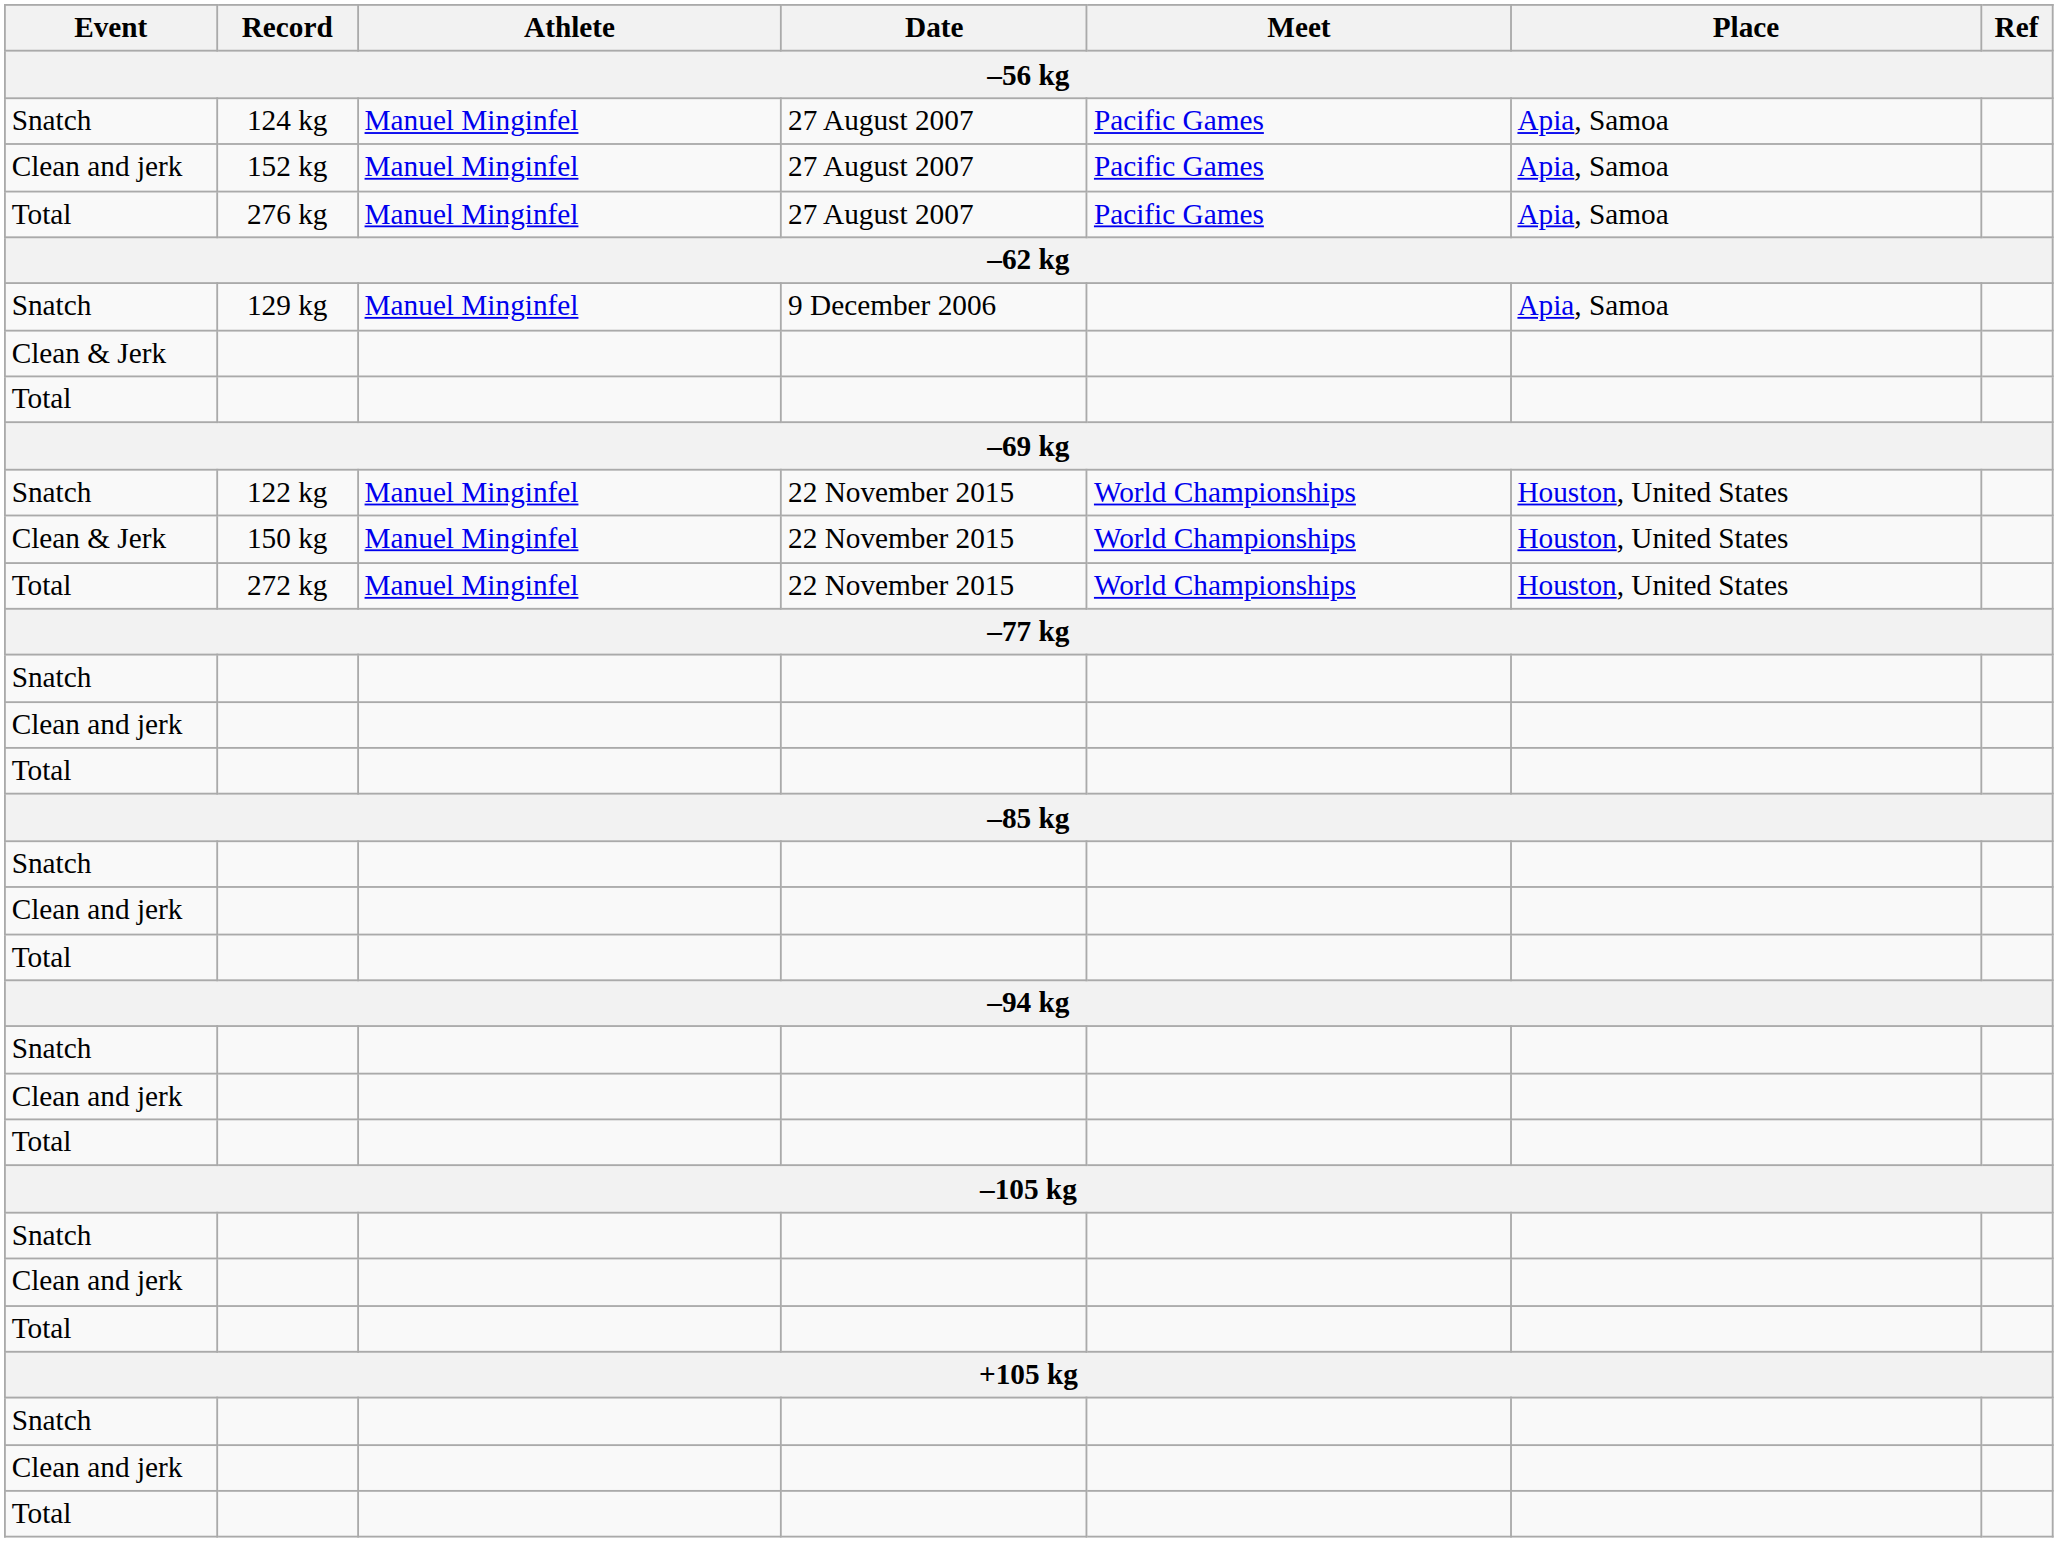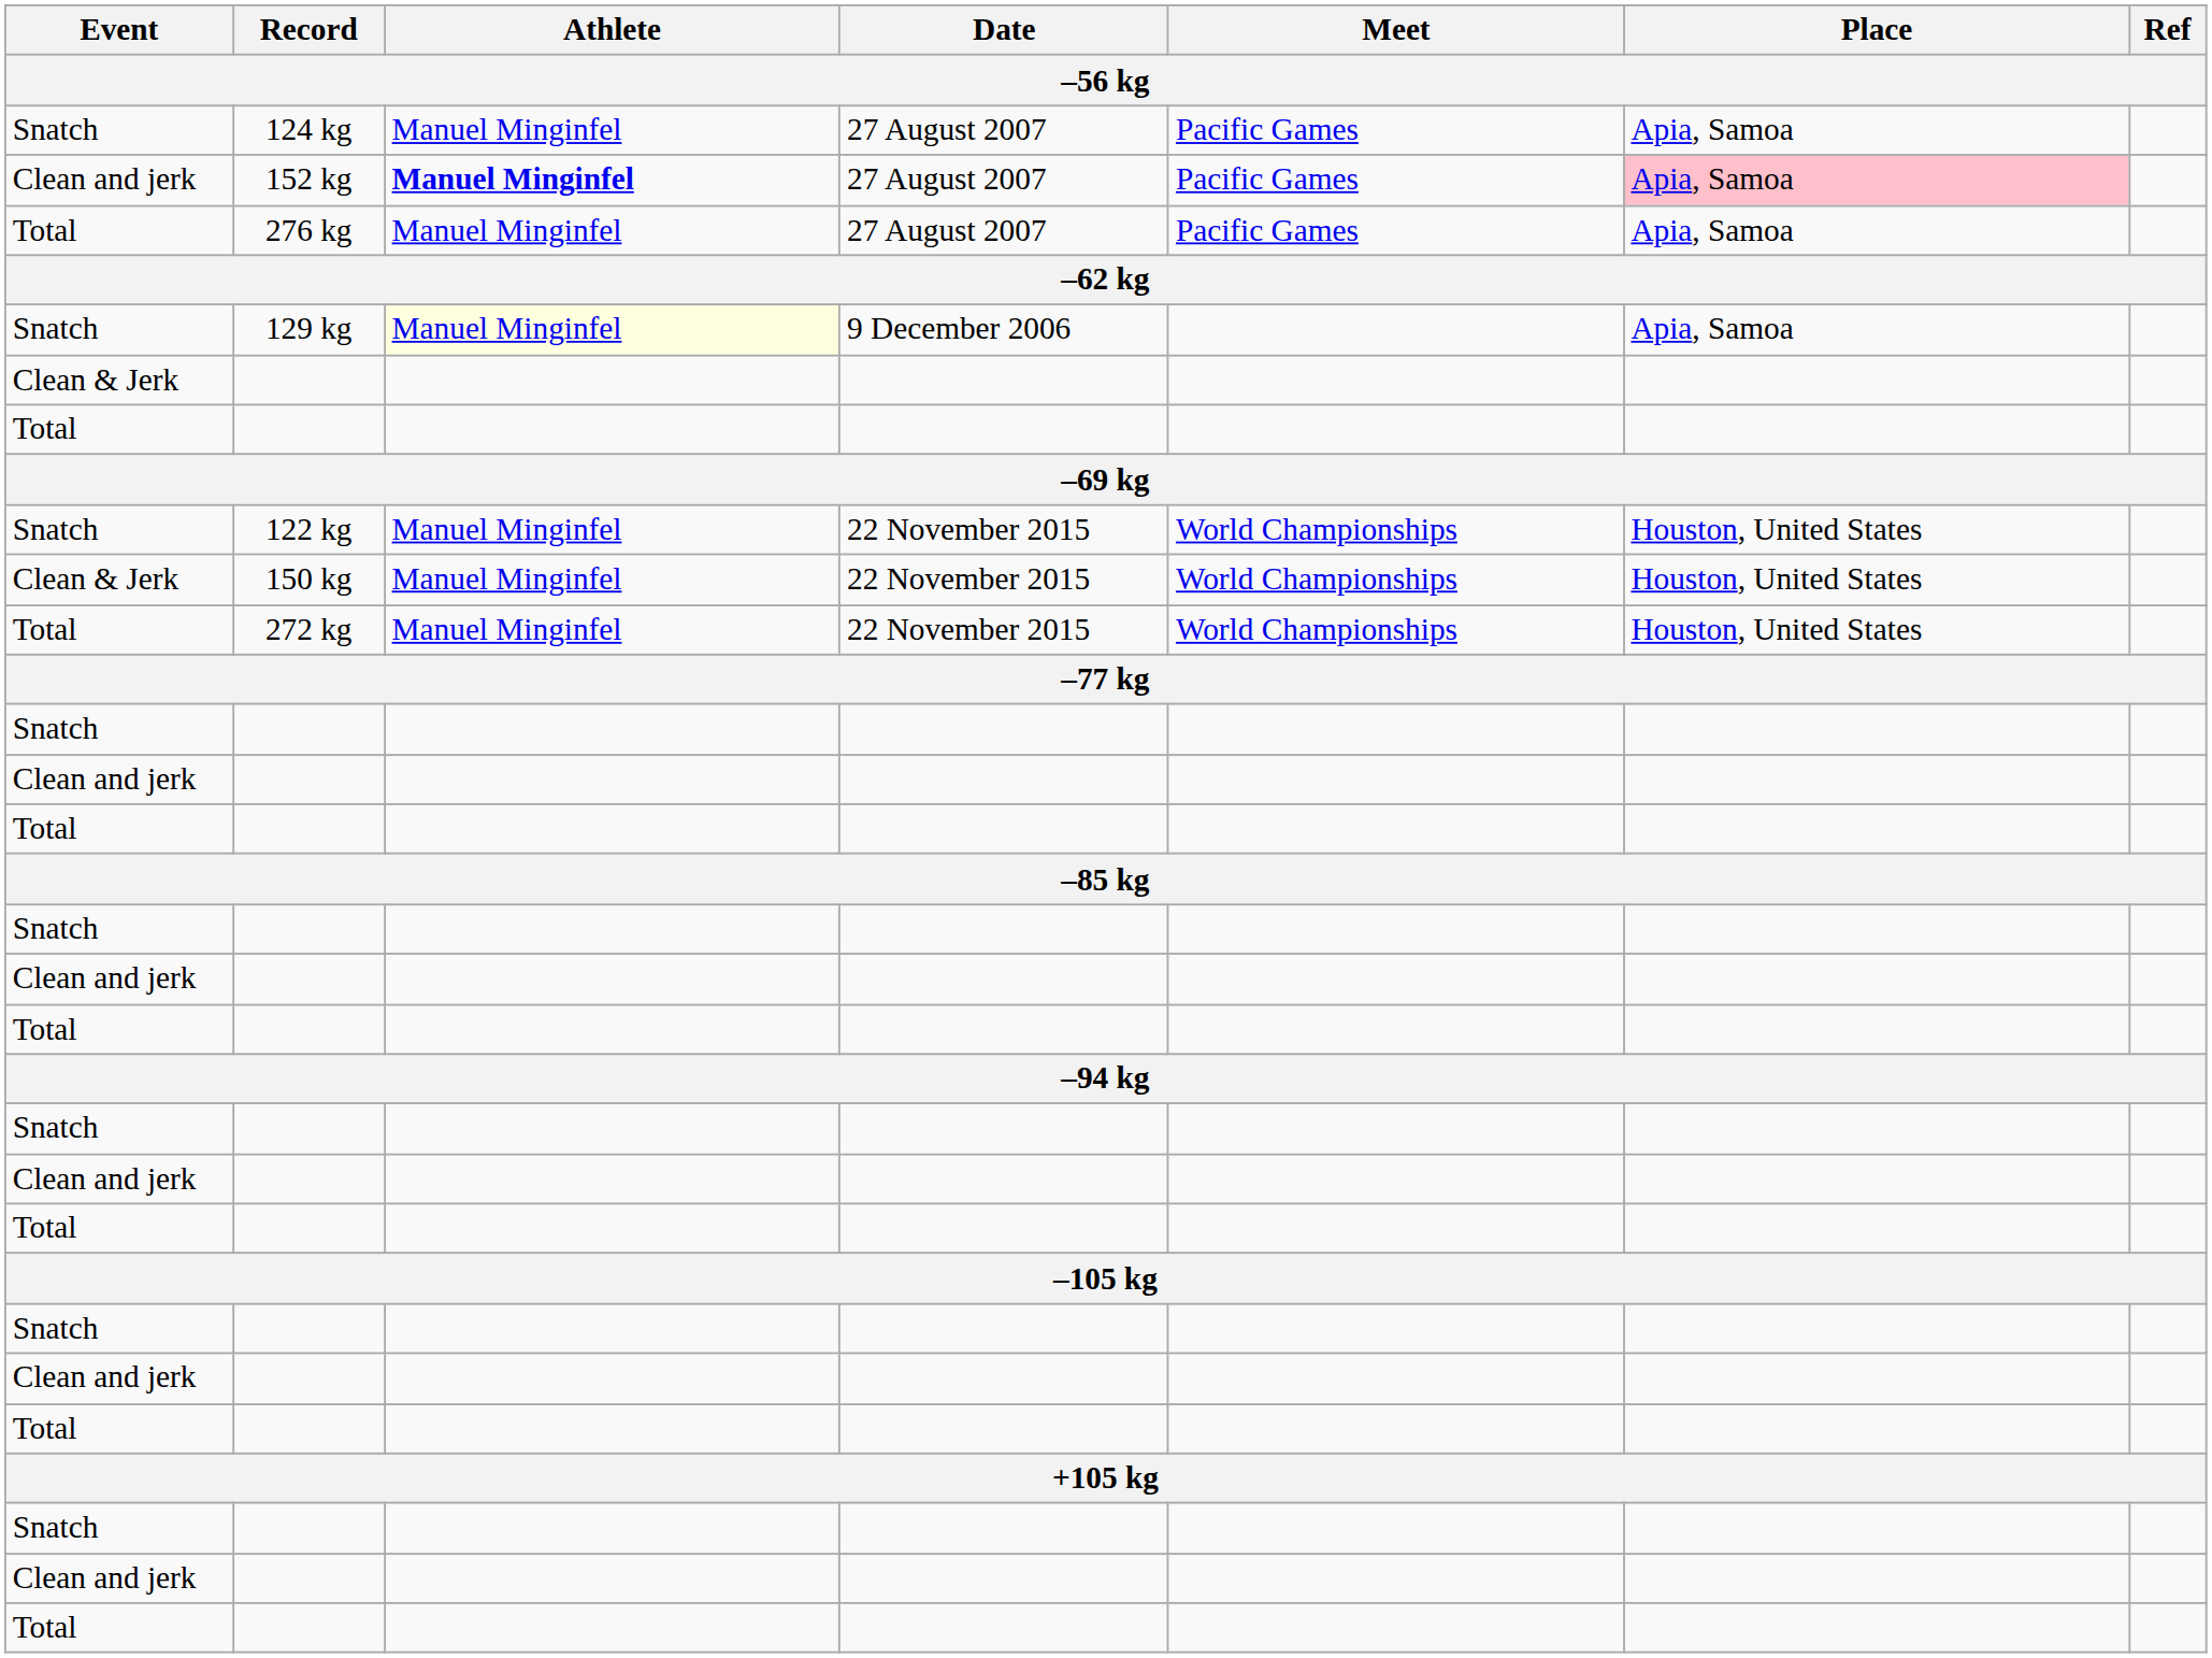152 kg | Athlete: normal -> bold
152 kg | Place: no background -> pink background
129 kg | Athlete: no background -> lightyellow background
